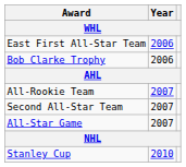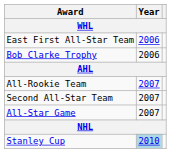Stanley Cup | Year: no background -> lightblue background
